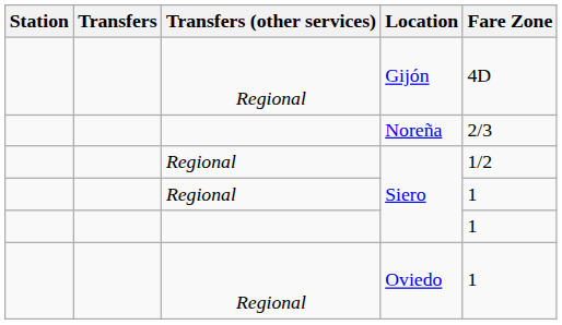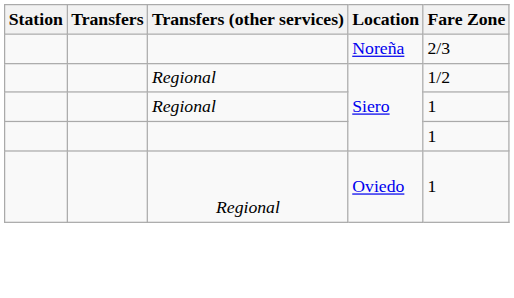- row: Regional | Gijón | 4D
